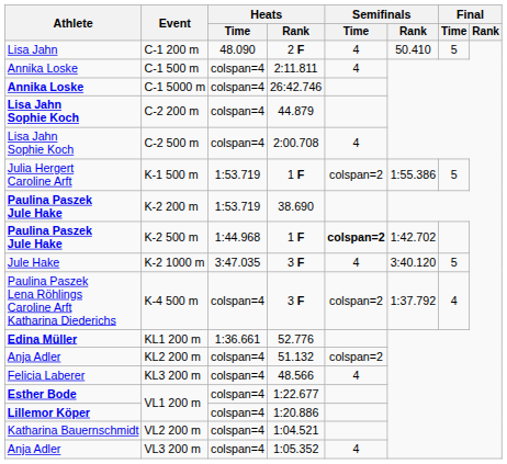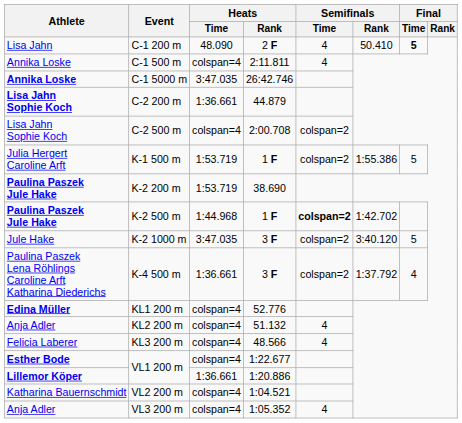C-1 200 m | Final / Time: normal -> bold
C-1 5000 m | Heats / Time: colspan=4 -> 3:47.035
C-2 200 m | Heats / Time: colspan=4 -> 1:36.661
C-2 500 m | Semifinals / Time: 4 -> colspan=2
K-2 1000 m | Semifinals / Time: 4 -> colspan=2
K-4 500 m | Heats / Time: colspan=4 -> 1:36.661
KL1 200 m | Heats / Time: 1:36.661 -> colspan=4
KL2 200 m | Semifinals / Time: colspan=2 -> 4
VL1 200 m / 1:20.886 | Heats / Time: colspan=4 -> 1:36.661
